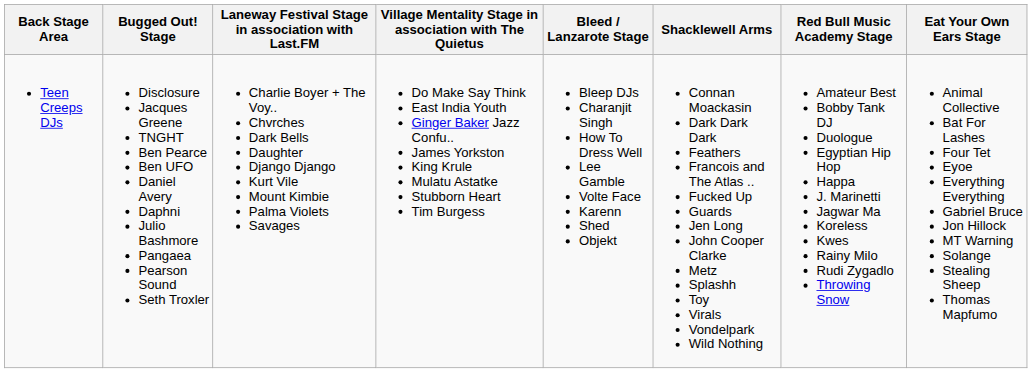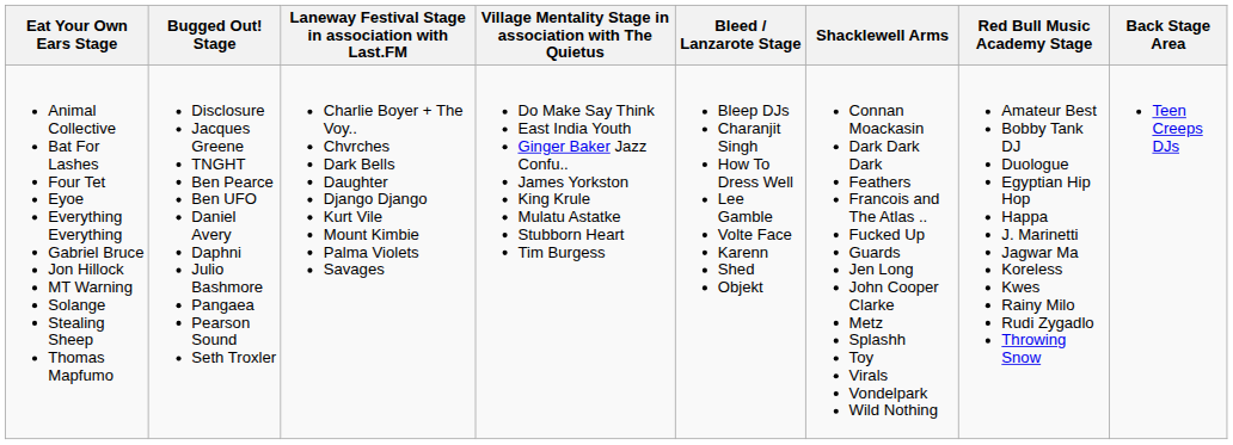columns swapped: Eat Your Own Ears Stage <-> Back Stage Area
